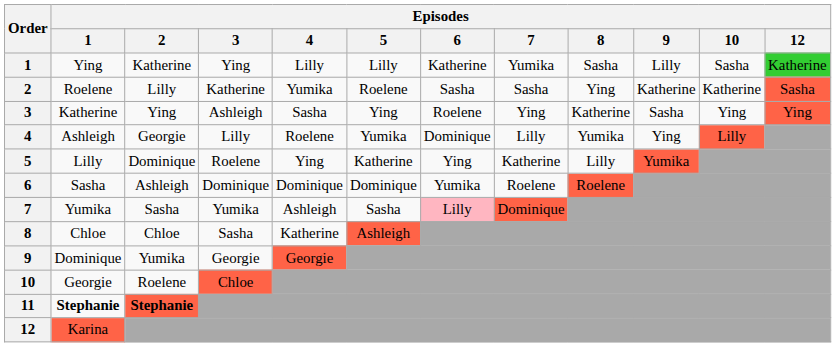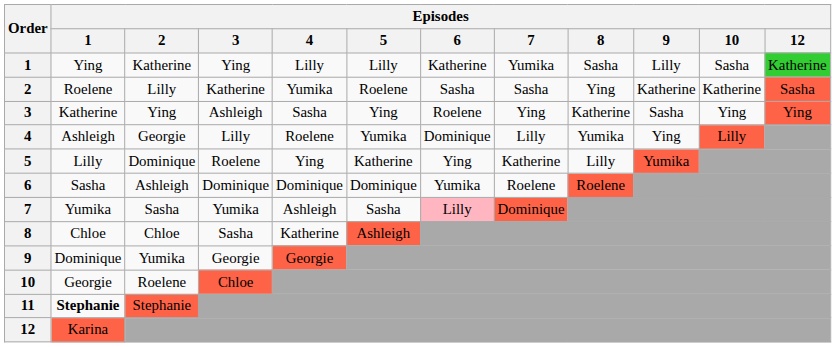11 | Episodes / 2: bold -> normal
